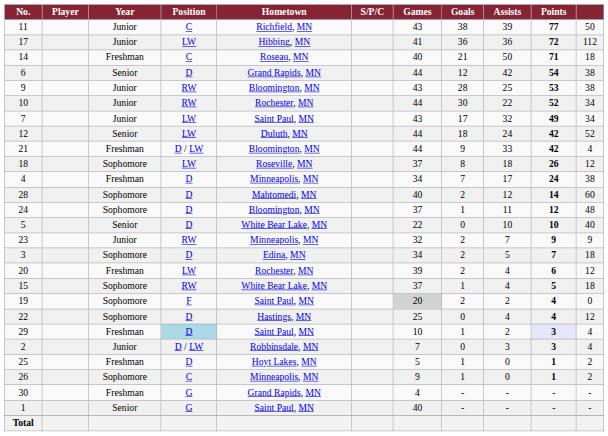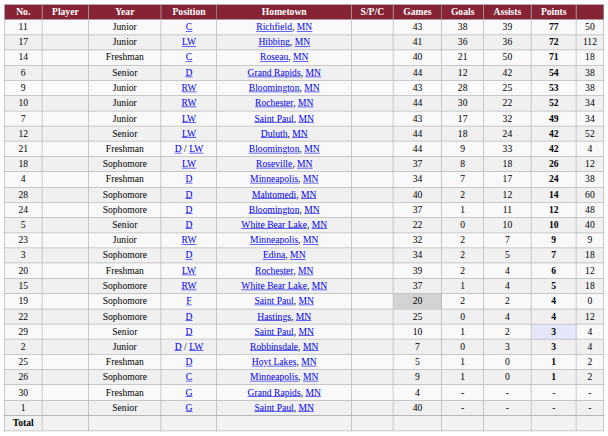29 | Year: Freshman -> Senior
29 | Position: lightblue background -> no background
